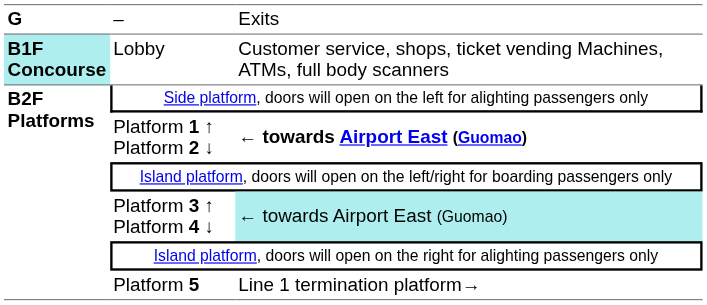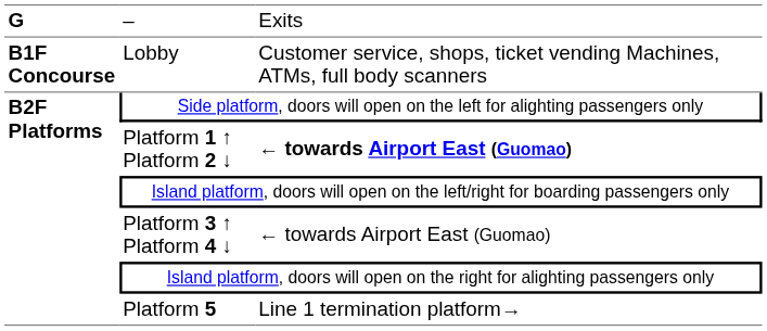Lobby | column 1: paleturquoise background -> no background
Platform 3 ↑ Platform 4 ↓ | column 3: paleturquoise background -> no background
